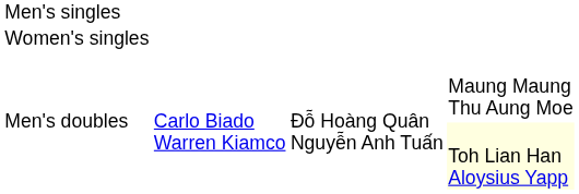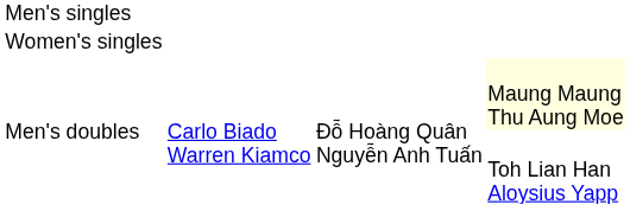Men's doubles / Maung Maung Thu Aung Moe | column 4: no background -> lightyellow background
Men's doubles / Toh Lian Han Aloysius Yapp | column 4: lightyellow background -> no background
